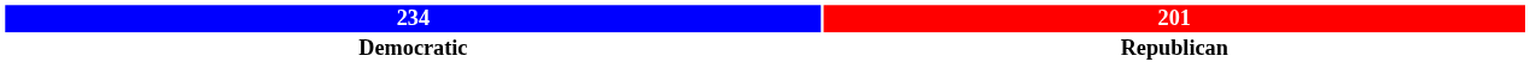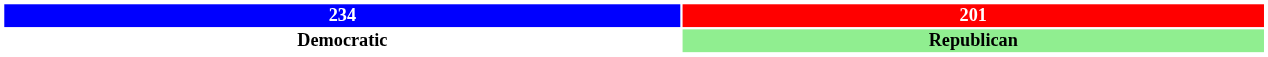Democratic | 201: no background -> lightgreen background
